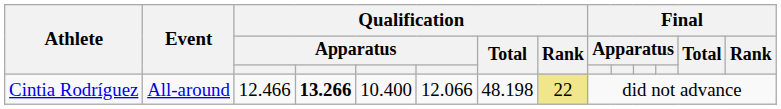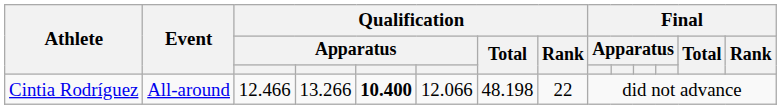row 4 | column 4: bold -> normal
row 4 | column 5: normal -> bold
row 4 | Qualification / Rank: khaki background -> no background
